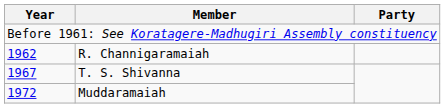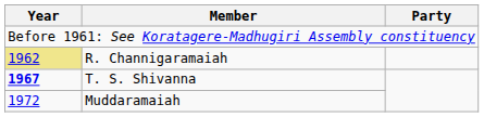R. Channigaramaiah | Year: no background -> khaki background
T. S. Shivanna | Year: normal -> bold
